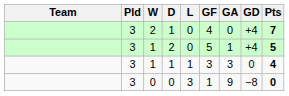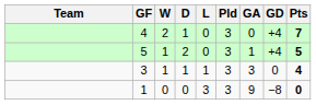columns swapped: Pld <-> GF
